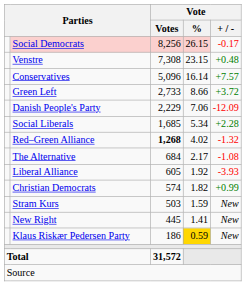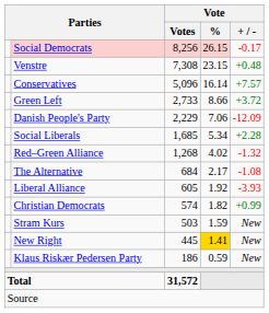Red–Green Alliance | Vote / Votes: bold -> normal
New Right | Vote / %: no background -> gold background
Klaus Riskær Pedersen Party | Vote / %: gold background -> no background
